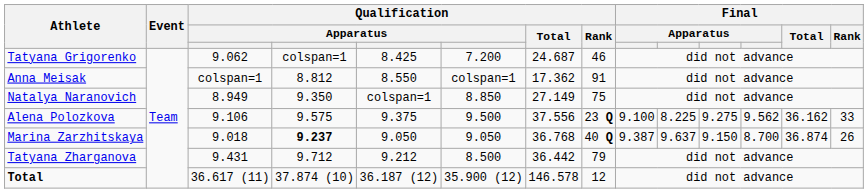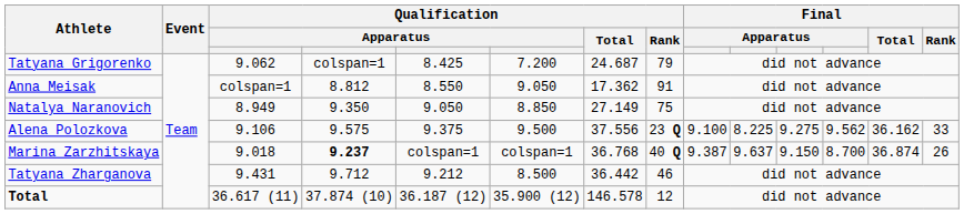Tatyana Grigorenko | Qualification / Rank: 46 -> 79
Anna Meisak | column 6: colspan=1 -> 9.050
Natalya Naranovich | column 5: colspan=1 -> 9.050
Marina Zarzhitskaya | column 5: 9.050 -> colspan=1
Marina Zarzhitskaya | column 6: 9.050 -> colspan=1
Tatyana Zharganova | Qualification / Rank: 79 -> 46
